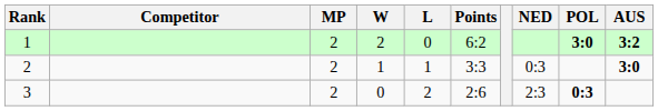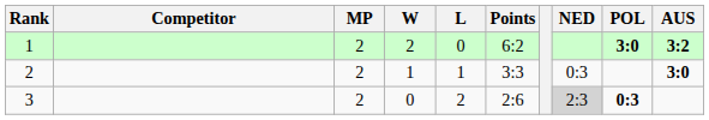3 | NED: no background -> lightgrey background
